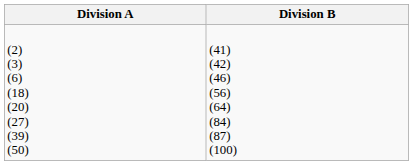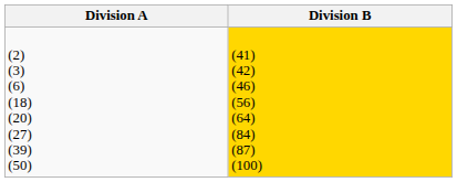(2) (3) (6) (18) (20) (27) (39) (50) | Division B: no background -> gold background
